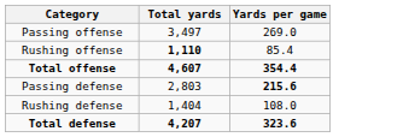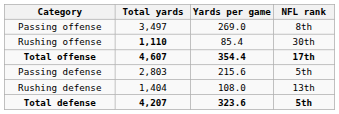+ column: NFL rank | 8th | 30th | 17th | 5th | 13th | 5th
Passing defense | Yards per game: bold -> normal
